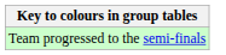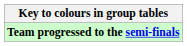row 2 | column 1: normal -> bold
